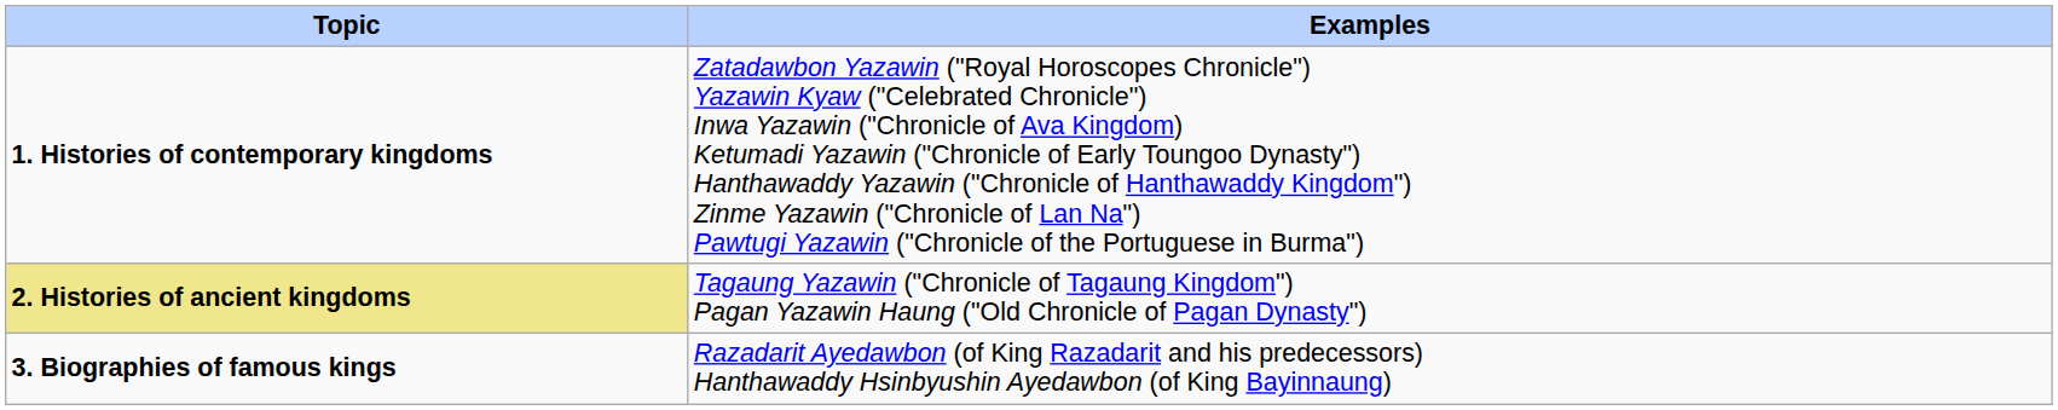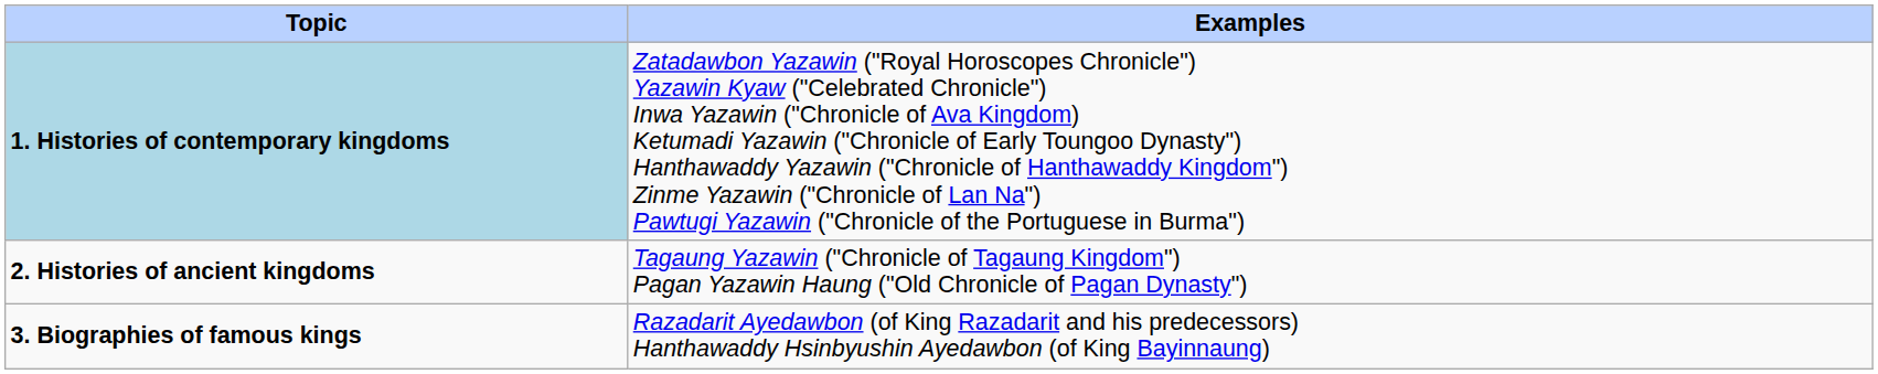1. Histories of contemporary kingdoms | Topic: no background -> lightblue background
2. Histories of ancient kingdoms | Topic: khaki background -> no background
